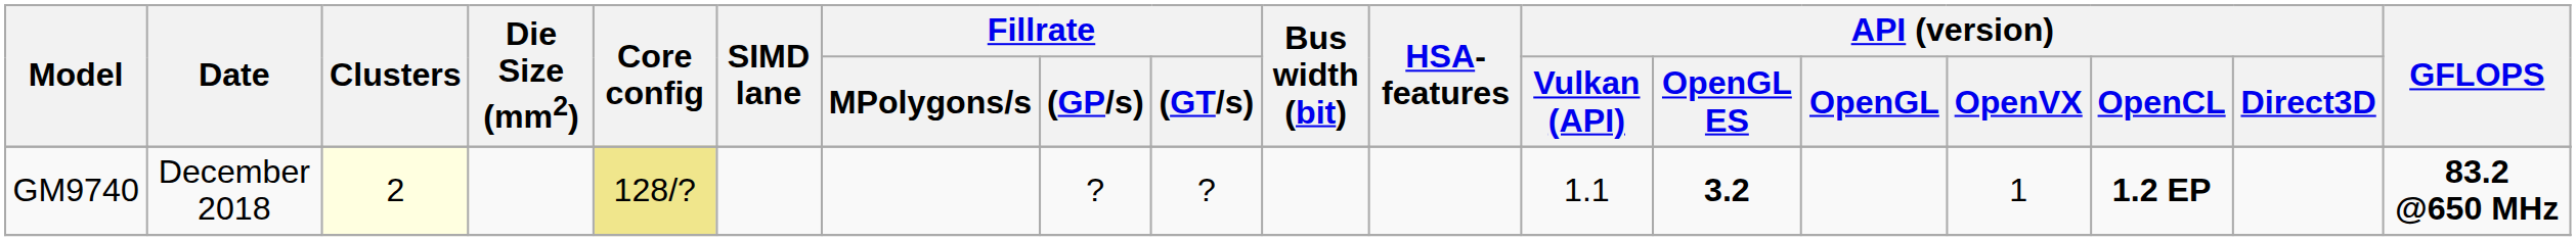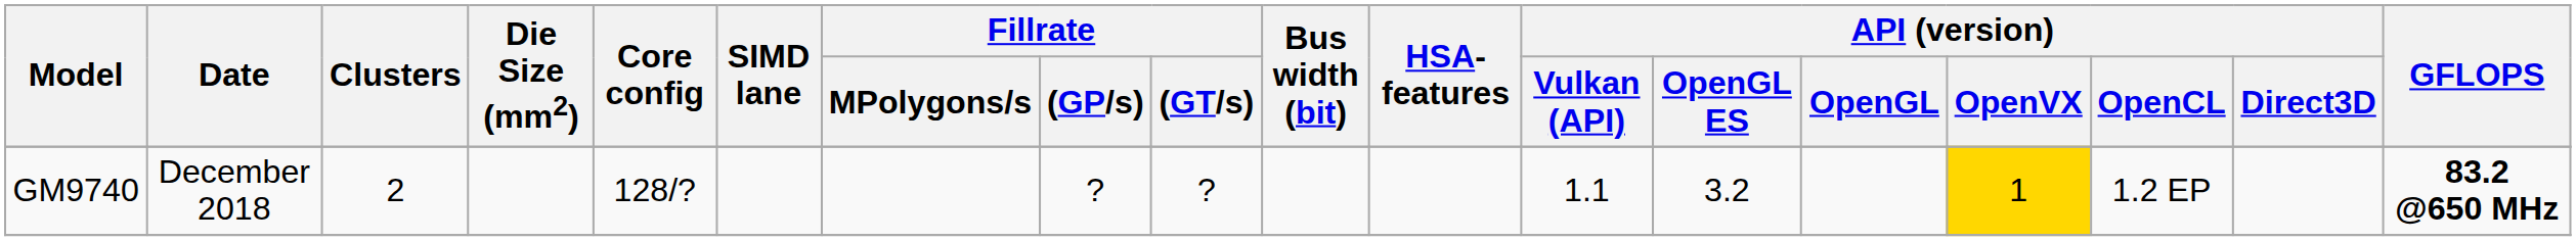GM9740 | Clusters: lightyellow background -> no background
GM9740 | Core config: khaki background -> no background
GM9740 | API (version) / OpenGL ES: bold -> normal
GM9740 | API (version) / OpenVX: no background -> gold background
GM9740 | API (version) / OpenCL: bold -> normal
